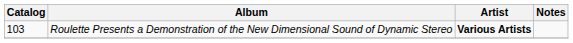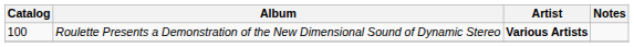row 2 | Catalog: 103 -> 100
